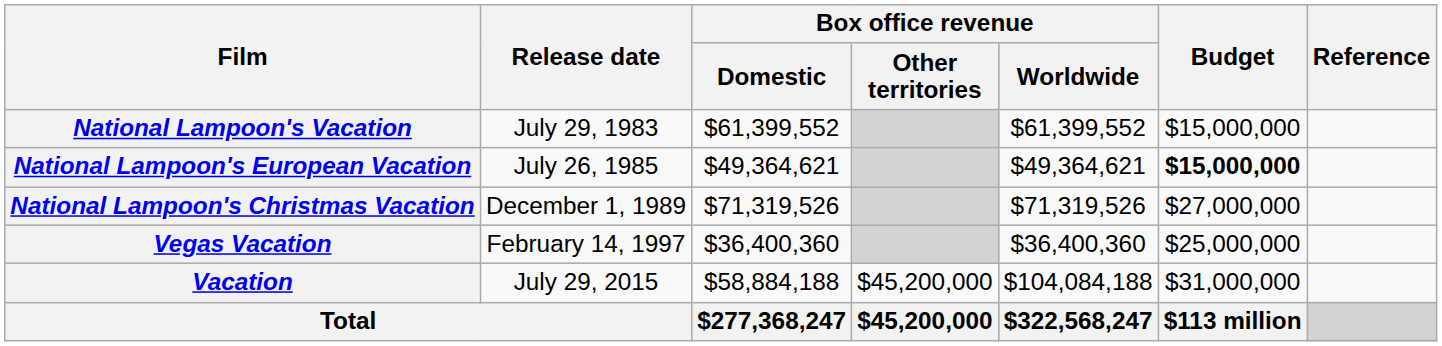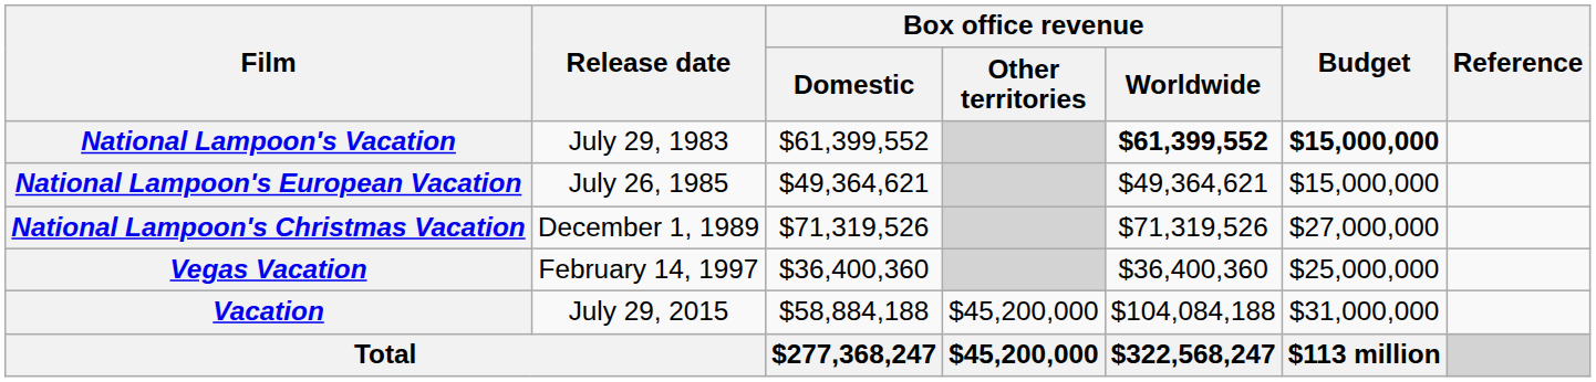National Lampoon's Vacation | Box office revenue / Worldwide: normal -> bold
National Lampoon's Vacation | Budget: normal -> bold
National Lampoon's European Vacation | Budget: bold -> normal
